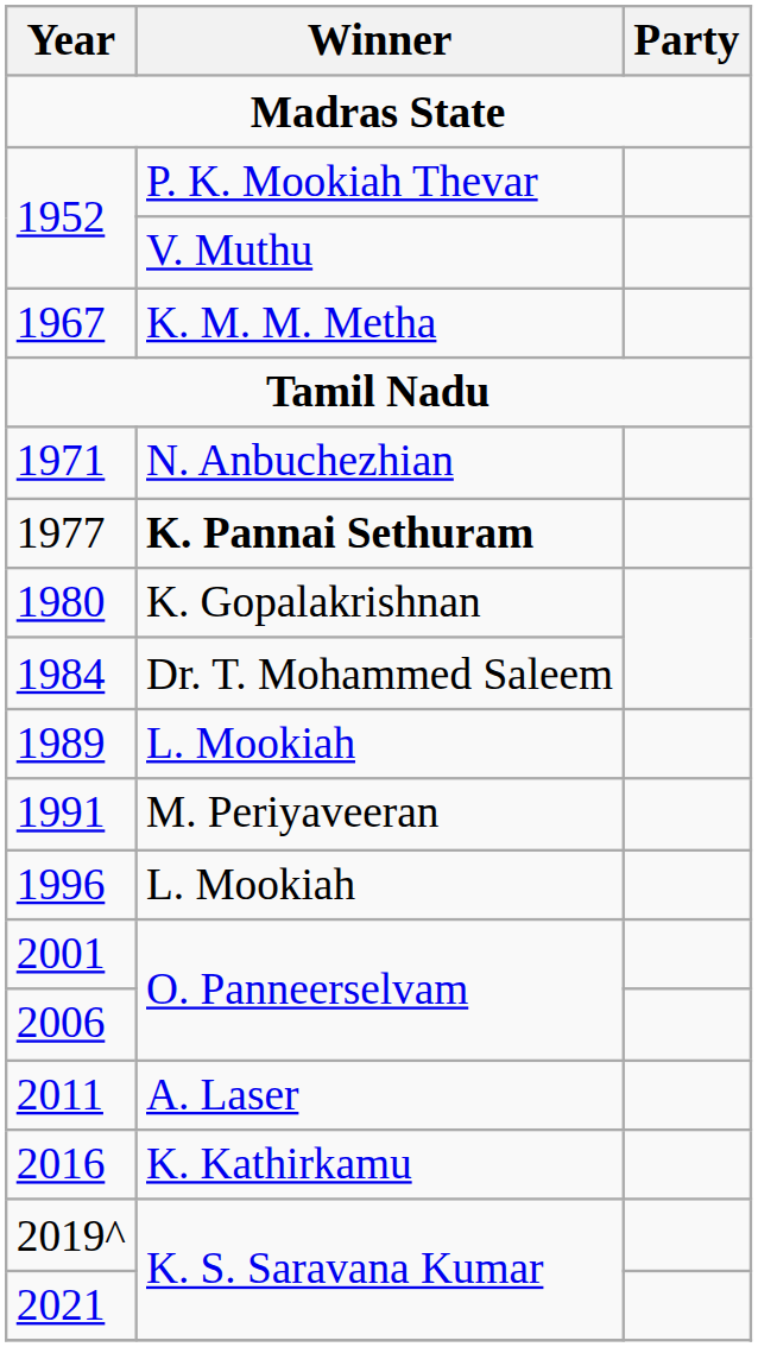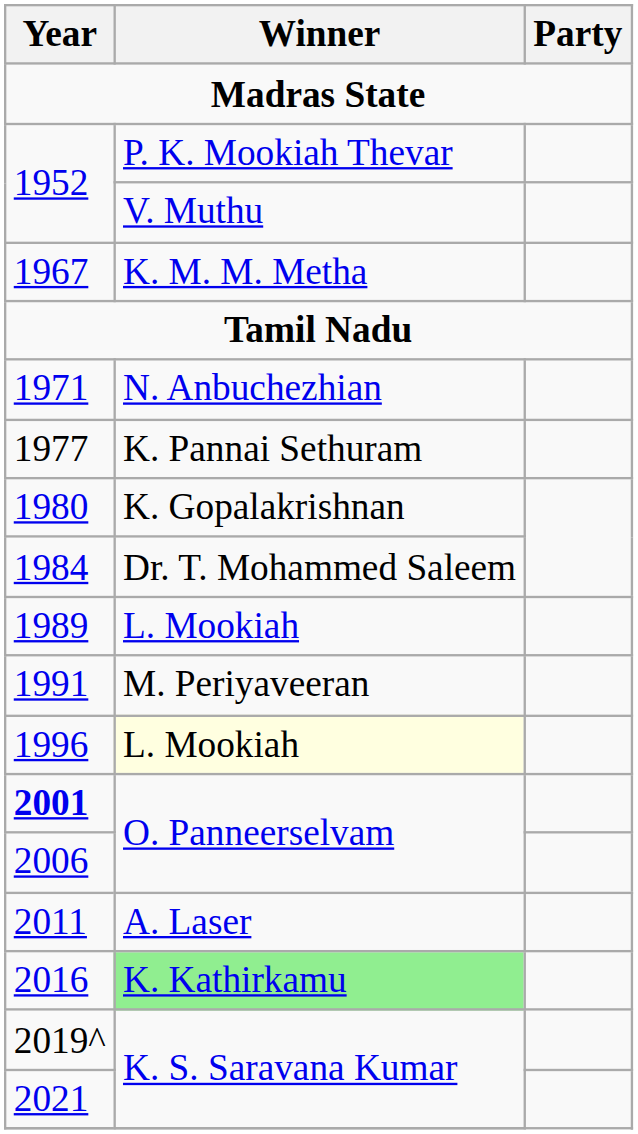1977 | Winner: bold -> normal
1996 | Winner: no background -> lightyellow background
2001 | Year: normal -> bold
2016 | Winner: no background -> lightgreen background
